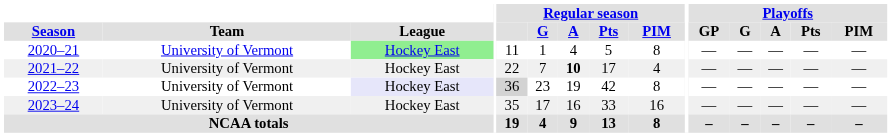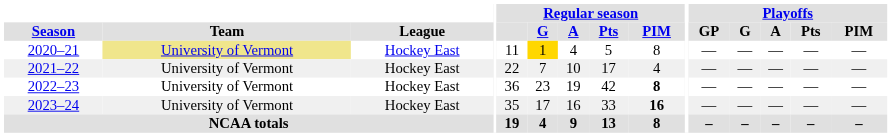2020–21 | Team: no background -> khaki background
2020–21 | League: lightgreen background -> no background
2020–21 | Regular season / G: no background -> gold background
2021–22 | Regular season / A: bold -> normal
2022–23 | League: lavender background -> no background
2022–23 | Regular season: lightgrey background -> no background
2022–23 | Regular season / PIM: normal -> bold
2023–24 | Regular season / PIM: normal -> bold
